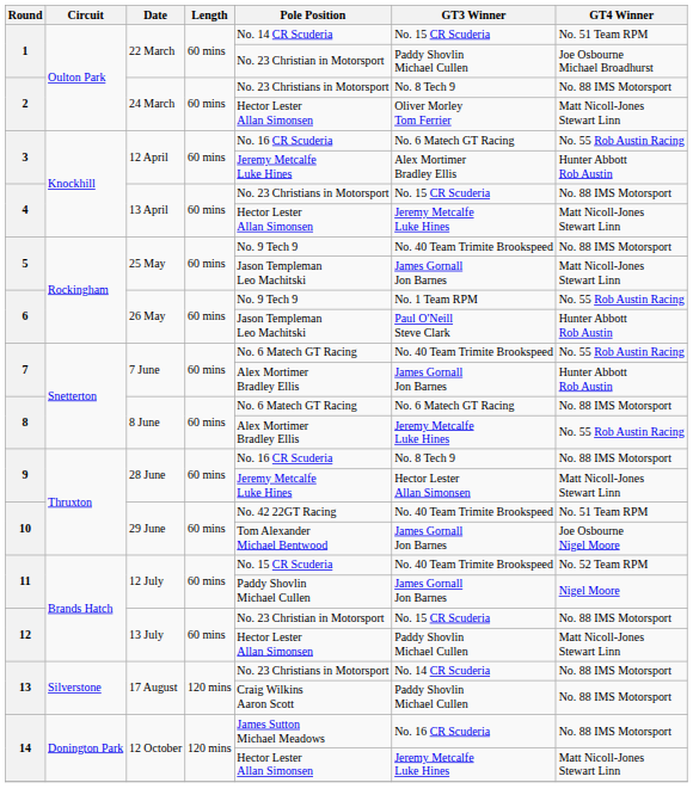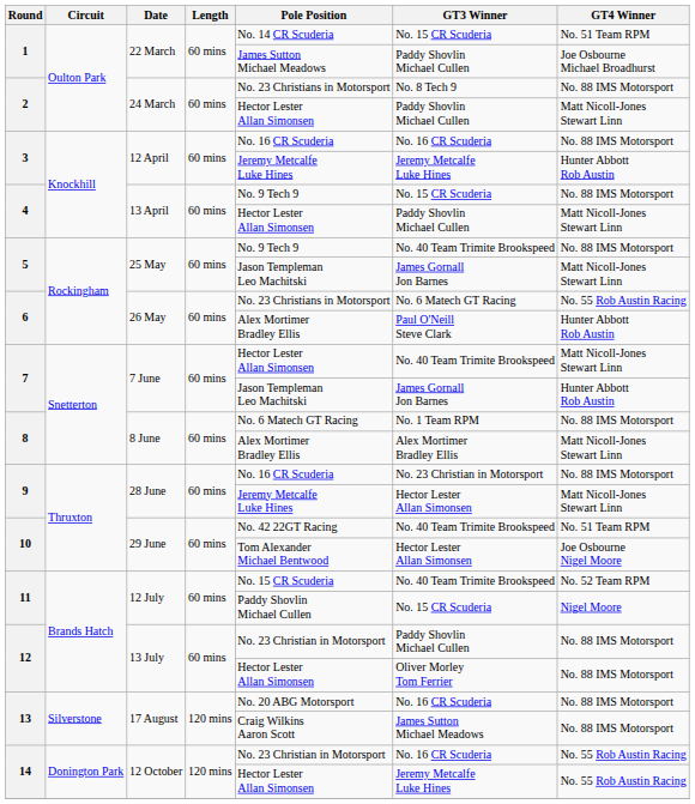row 3 | Pole Position: No. 23 Christian in Motorsport -> James Sutton Michael Meadows
row 5 | GT3 Winner: Oliver Morley Tom Ferrier -> Paddy Shovlin Michael Cullen
row 6 | GT3 Winner: No. 6 Matech GT Racing -> No. 16 CR Scuderia
row 6 | GT4 Winner: No. 55 Rob Austin Racing -> No. 88 IMS Motorsport
row 7 | GT3 Winner: Alex Mortimer Bradley Ellis -> Jeremy Metcalfe Luke Hines
row 8 | Pole Position: No. 23 Christians in Motorsport -> No. 9 Tech 9
row 9 | GT3 Winner: Jeremy Metcalfe Luke Hines -> Paddy Shovlin Michael Cullen
row 12 | Pole Position: No. 9 Tech 9 -> No. 23 Christians in Motorsport
row 12 | GT3 Winner: No. 1 Team RPM -> No. 6 Matech GT Racing
row 13 | Pole Position: Jason Templeman Leo Machitski -> Alex Mortimer Bradley Ellis
row 14 | Pole Position: No. 6 Matech GT Racing -> Hector Lester Allan Simonsen
row 14 | GT4 Winner: No. 55 Rob Austin Racing -> Matt Nicoll-Jones Stewart Linn
row 15 | Pole Position: Alex Mortimer Bradley Ellis -> Jason Templeman Leo Machitski
row 16 | GT3 Winner: No. 6 Matech GT Racing -> No. 1 Team RPM
row 17 | GT3 Winner: Jeremy Metcalfe Luke Hines -> Alex Mortimer Bradley Ellis
row 17 | GT4 Winner: No. 55 Rob Austin Racing -> Matt Nicoll-Jones Stewart Linn
row 18 | GT3 Winner: No. 8 Tech 9 -> No. 23 Christian in Motorsport
row 21 | GT3 Winner: James Gornall Jon Barnes -> Hector Lester Allan Simonsen
row 23 | GT3 Winner: James Gornall Jon Barnes -> No. 15 CR Scuderia
row 24 | GT3 Winner: No. 15 CR Scuderia -> Paddy Shovlin Michael Cullen
row 25 | GT3 Winner: Paddy Shovlin Michael Cullen -> Oliver Morley Tom Ferrier
row 25 | GT4 Winner: Matt Nicoll-Jones Stewart Linn -> No. 88 IMS Motorsport
row 26 | Pole Position: No. 23 Christians in Motorsport -> No. 20 ABG Motorsport
row 26 | GT3 Winner: No. 14 CR Scuderia -> No. 16 CR Scuderia
row 27 | GT3 Winner: Paddy Shovlin Michael Cullen -> James Sutton Michael Meadows
row 28 | Pole Position: James Sutton Michael Meadows -> No. 23 Christian in Motorsport
row 28 | GT4 Winner: No. 88 IMS Motorsport -> No. 55 Rob Austin Racing
row 29 | GT4 Winner: Matt Nicoll-Jones Stewart Linn -> No. 55 Rob Austin Racing
